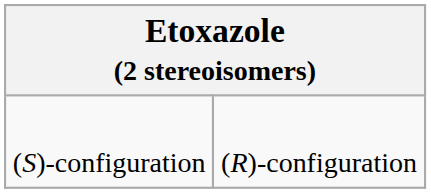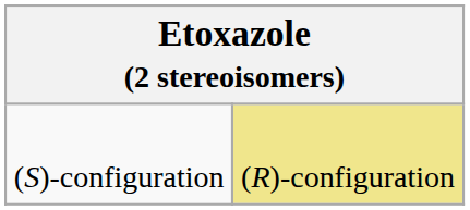(S)-configuration | column 2: no background -> khaki background
